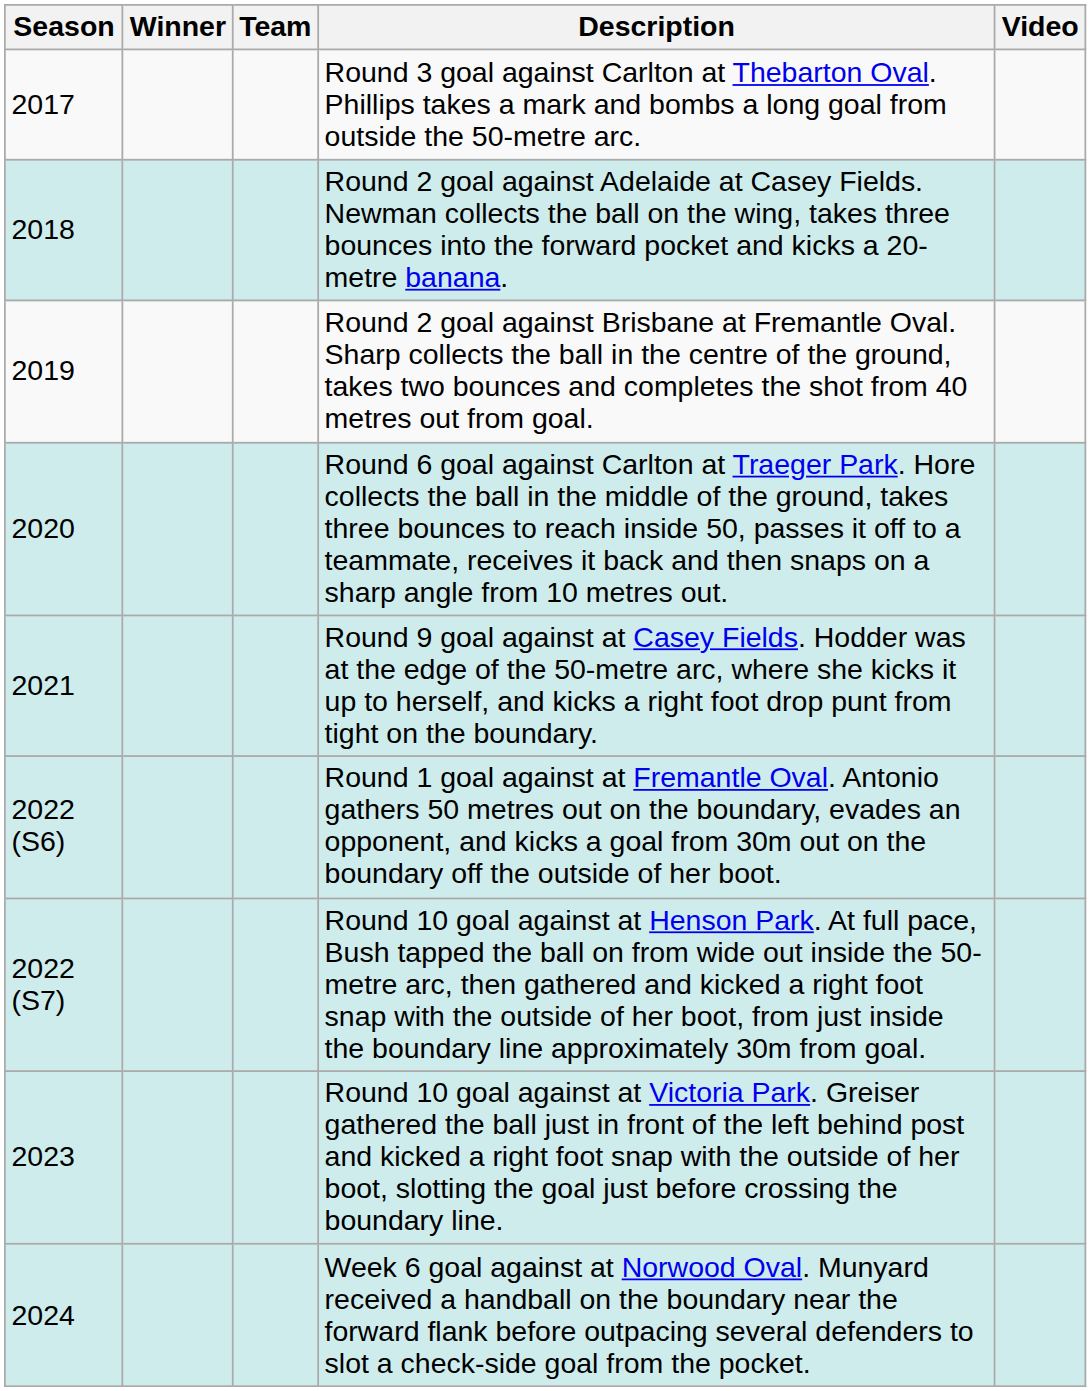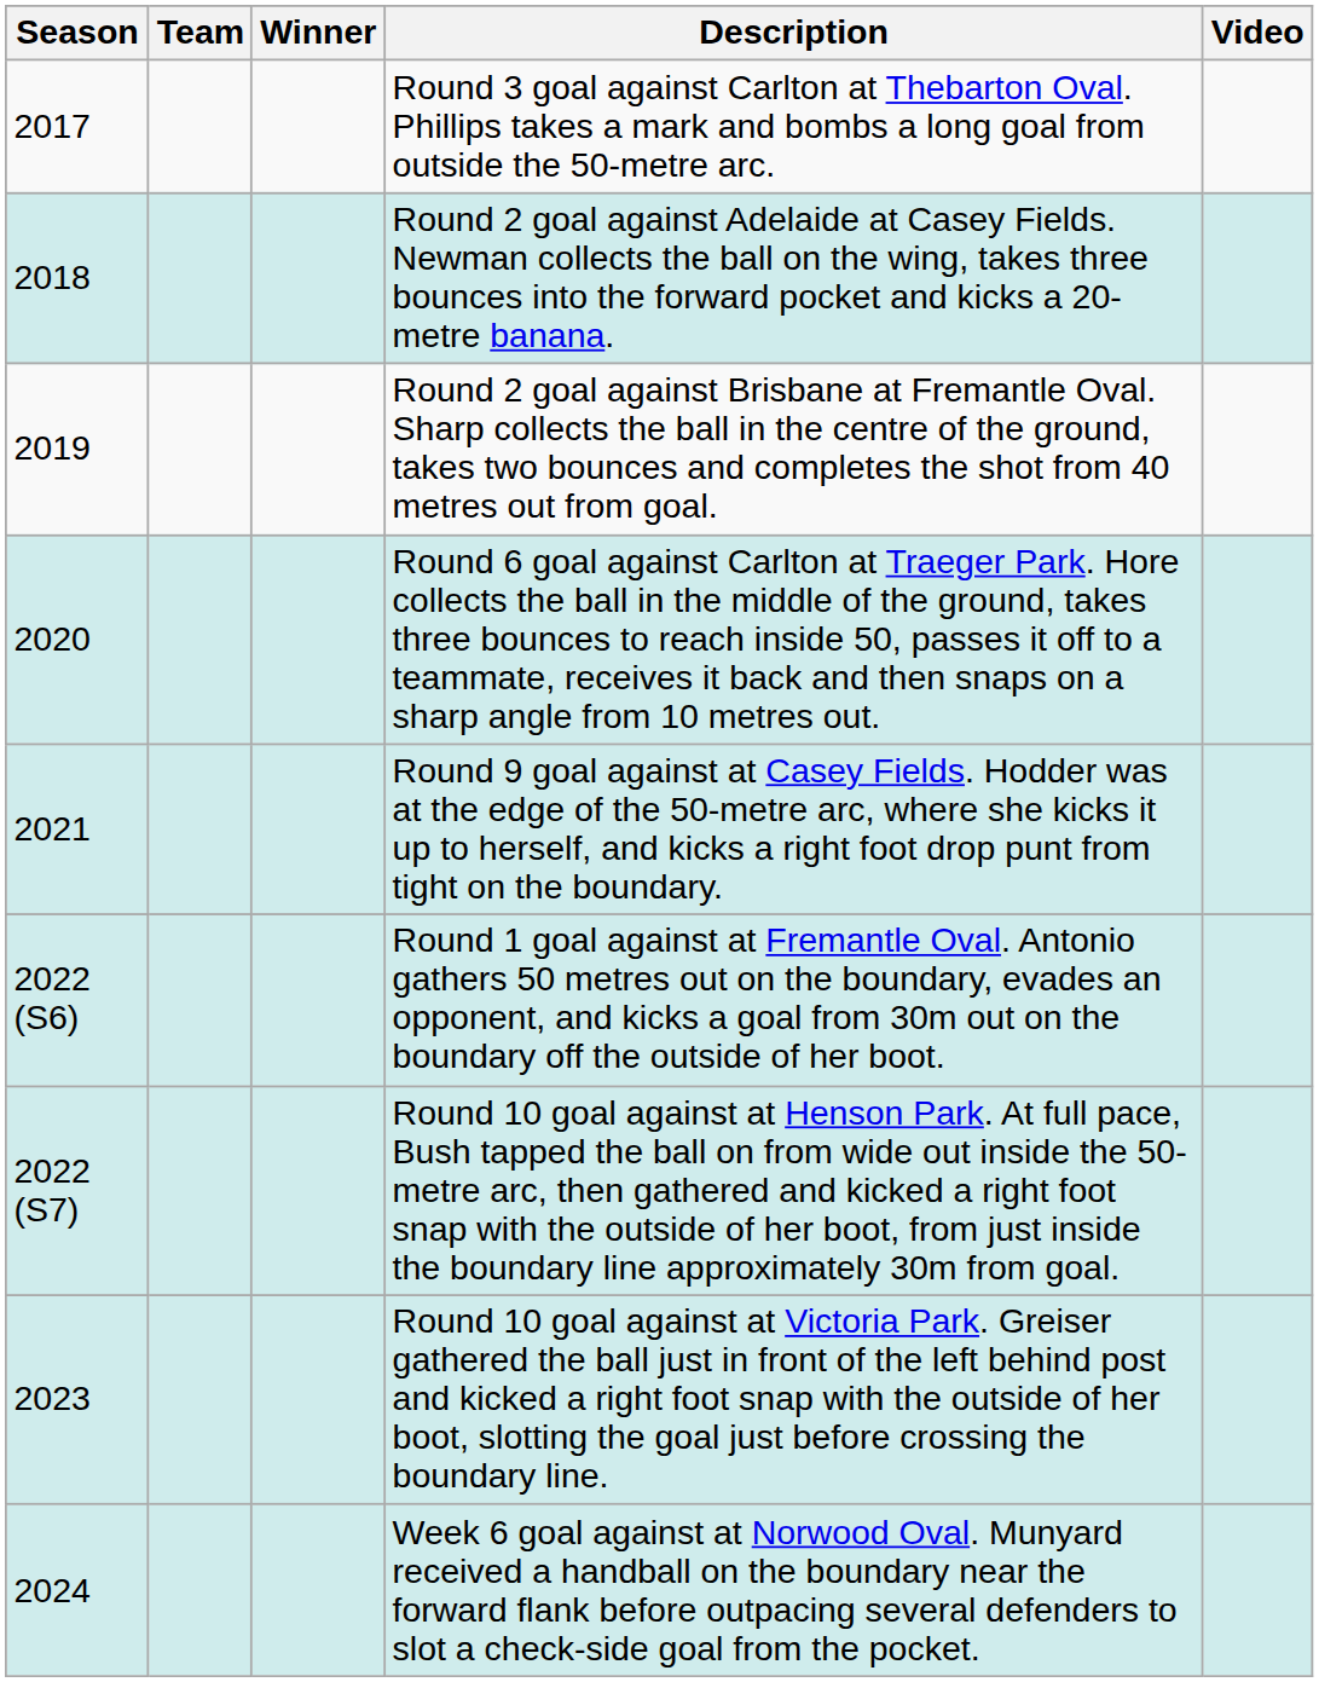columns swapped: Winner <-> Team
